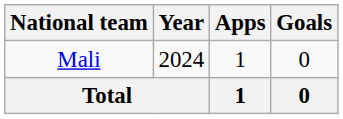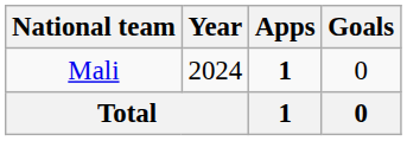Mali | Apps: normal -> bold
